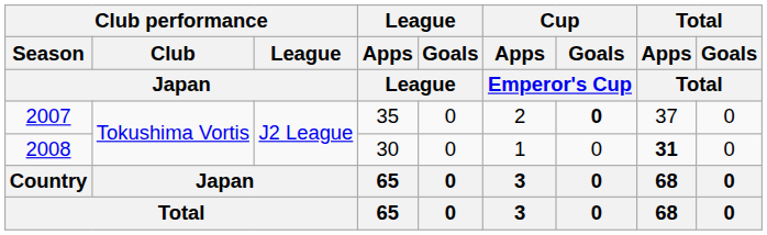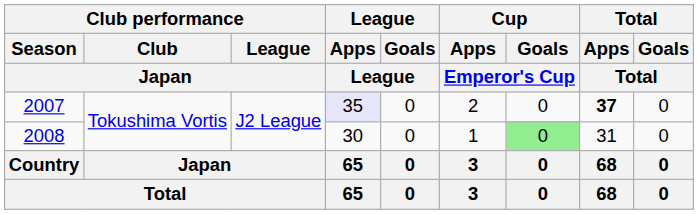2007 | League / Apps / League: no background -> lavender background
2007 | Cup / Goals / Emperor's Cup: bold -> normal
2007 | Total / Apps / Total: normal -> bold
2008 | Cup / Goals / Emperor's Cup: no background -> lightgreen background
2008 | Total / Apps / Total: bold -> normal
